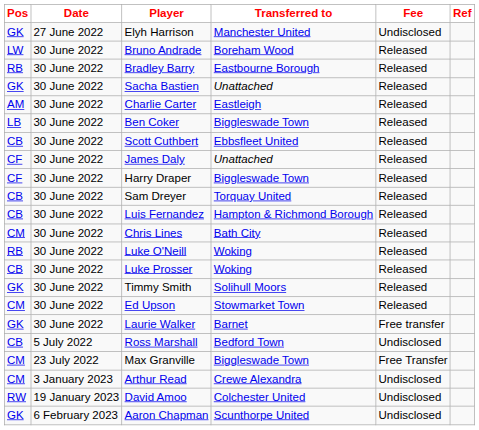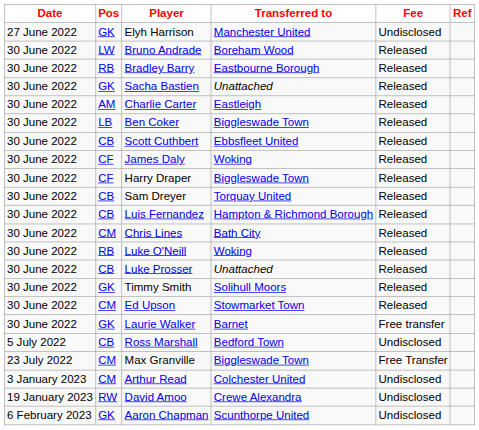columns swapped: Date <-> Pos
James Daly | Transferred to: Unattached -> Woking
Luke Prosser | Transferred to: Woking -> Unattached
Arthur Read | Transferred to: Crewe Alexandra -> Colchester United
David Amoo | Transferred to: Colchester United -> Crewe Alexandra
